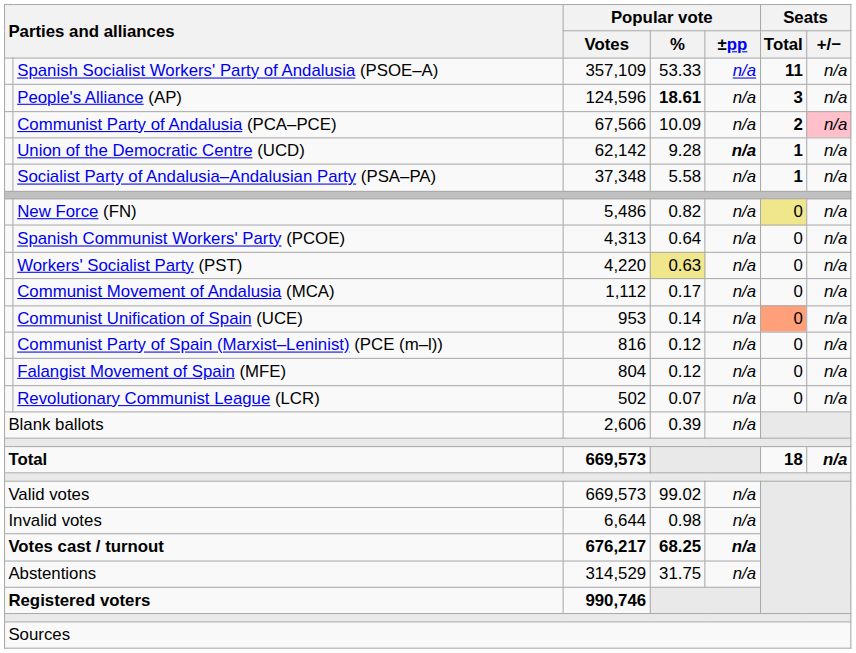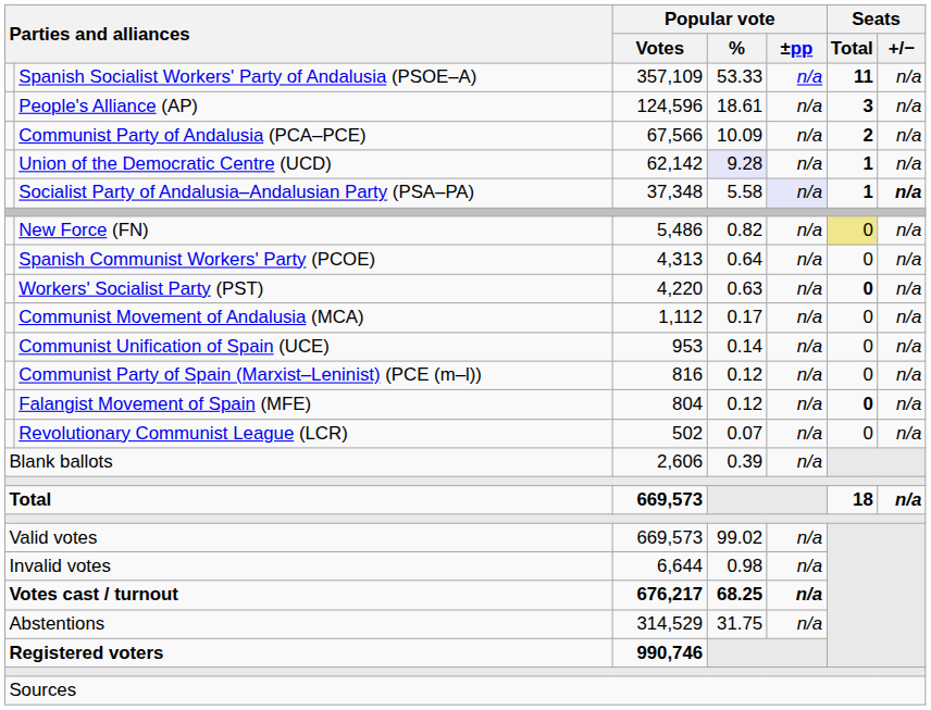People's Alliance (AP) | Popular vote / %: bold -> normal
Communist Party of Andalusia (PCA–PCE) | Seats / +/−: pink background -> no background
Union of the Democratic Centre (UCD) | Popular vote / %: no background -> lavender background
Union of the Democratic Centre (UCD) | Popular vote / ±pp: bold -> normal
Socialist Party of Andalusia–Andalusian Party (PSA–PA) | Popular vote / ±pp: no background -> lavender background
Socialist Party of Andalusia–Andalusian Party (PSA–PA) | Seats / +/−: normal -> bold
Workers' Socialist Party (PST) | Popular vote / %: khaki background -> no background
Workers' Socialist Party (PST) | Seats / Total: normal -> bold
Communist Unification of Spain (UCE) | Seats / Total: lightsalmon background -> no background
Falangist Movement of Spain (MFE) | Seats / Total: normal -> bold
